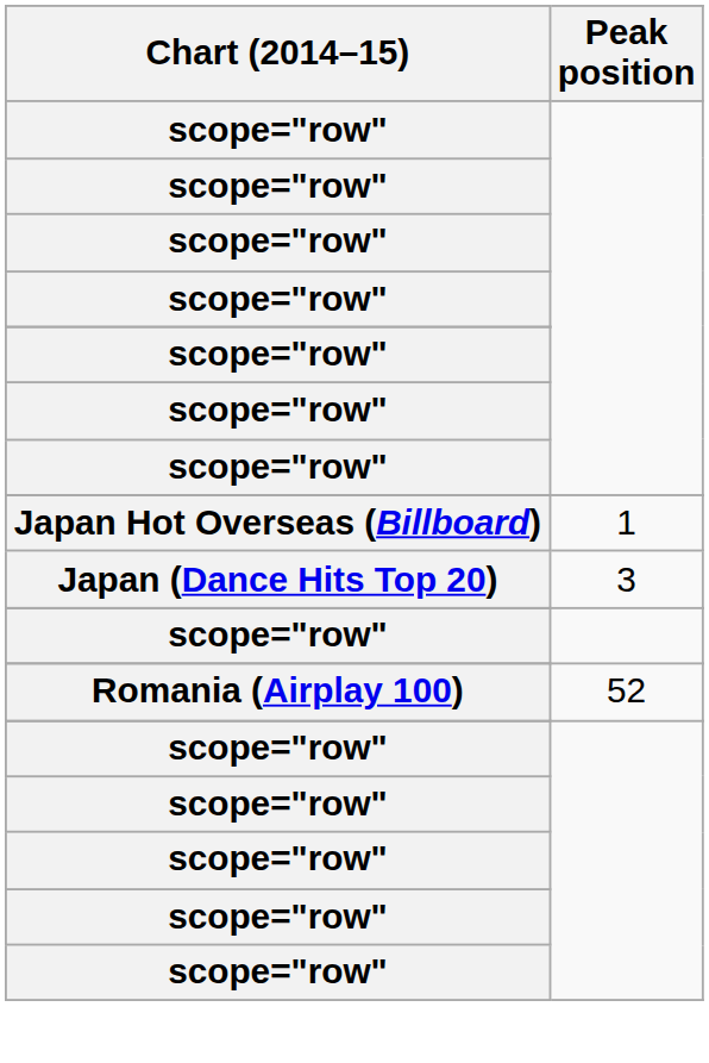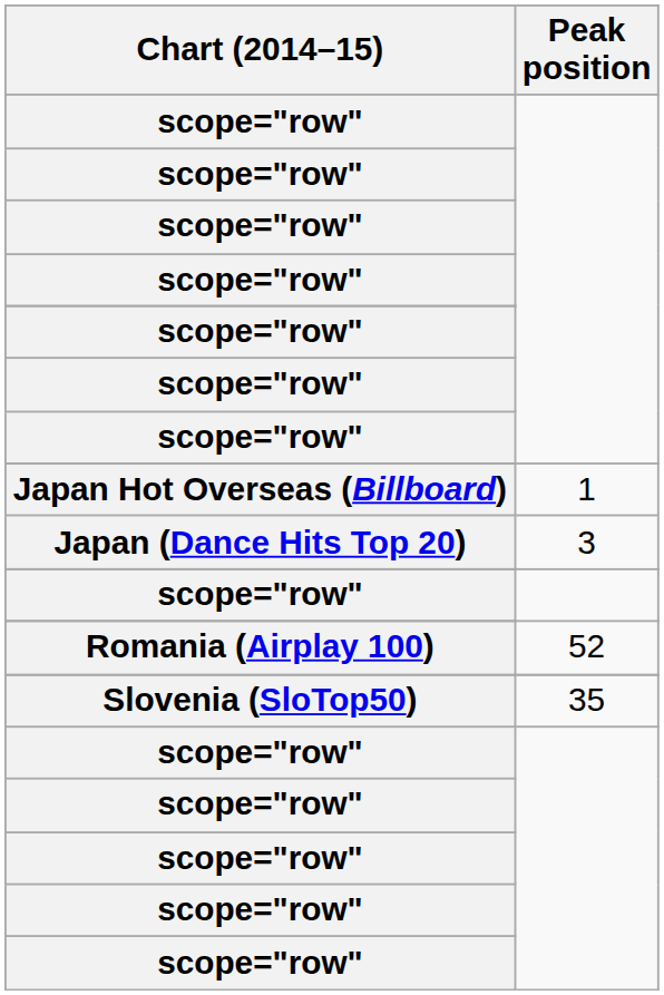+ row: Slovenia (SloTop50) | 35
